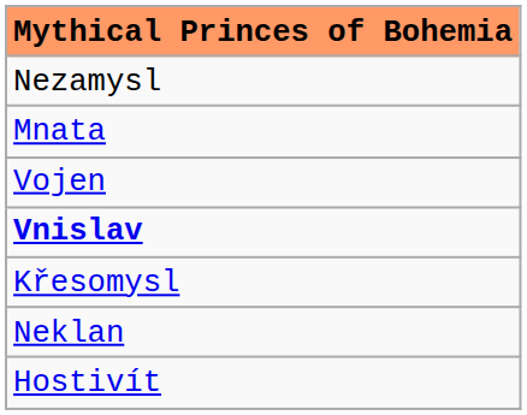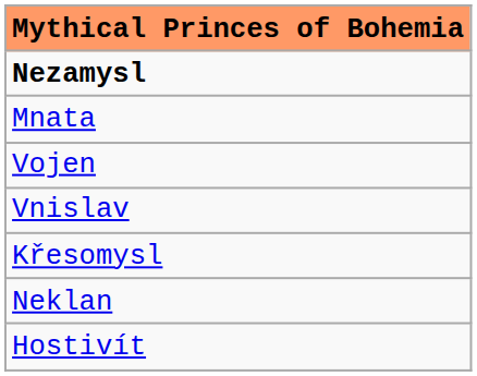Nezamysl | column 1: normal -> bold
Vnislav | column 1: bold -> normal
